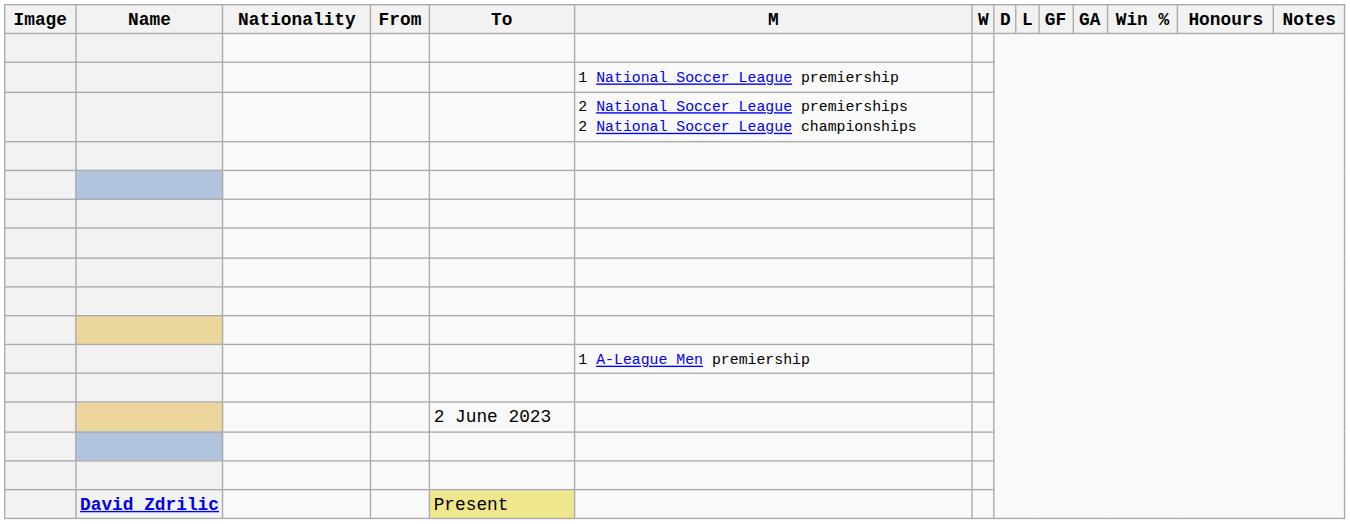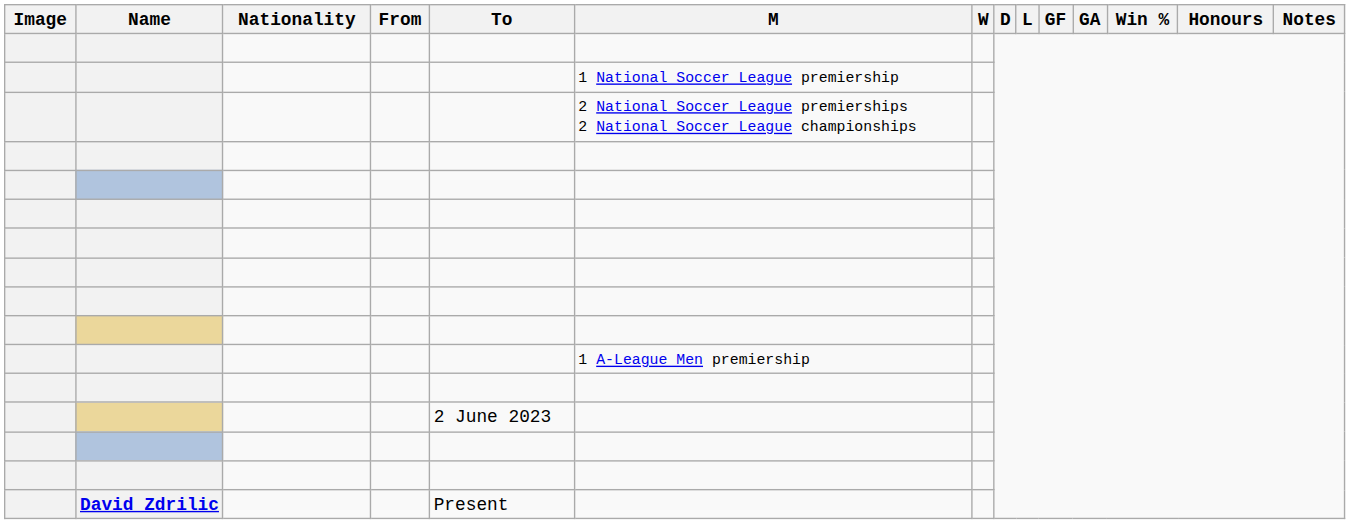David Zdrilic | To: khaki background -> no background
